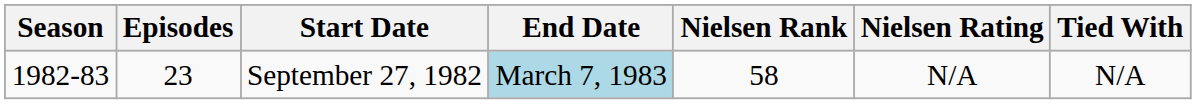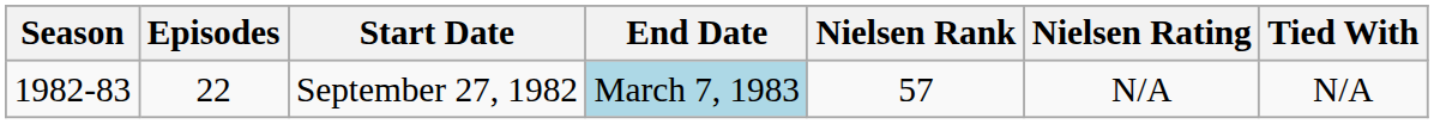September 27, 1982 | Episodes: 23 -> 22
September 27, 1982 | Nielsen Rank: 58 -> 57
